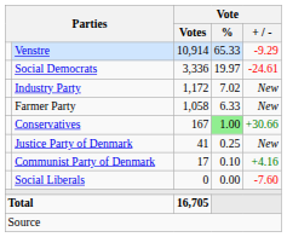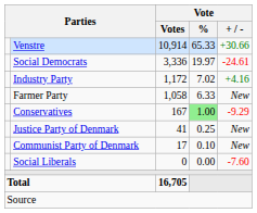Venstre | Vote / + / -: -9.29 -> +30.66
Industry Party | Vote / + / -: New -> +4.16
Conservatives | Vote / + / -: +30.66 -> -9.29
Communist Party of Denmark | Vote / + / -: +4.16 -> New
